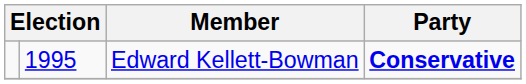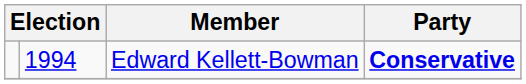Edward Kellett-Bowman | column 2: 1995 -> 1994
